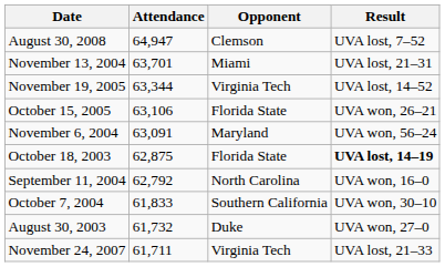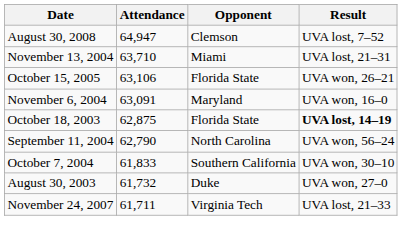November 13, 2004 | Attendance: 63,701 -> 63,710
- row: November 19, 2005 | 63,344 | Virginia Tech | UVA lost, 14–52
November 6, 2004 | Result: UVA won, 56–24 -> UVA won, 16–0
September 11, 2004 | Attendance: 62,792 -> 62,790
September 11, 2004 | Result: UVA won, 16–0 -> UVA won, 56–24
